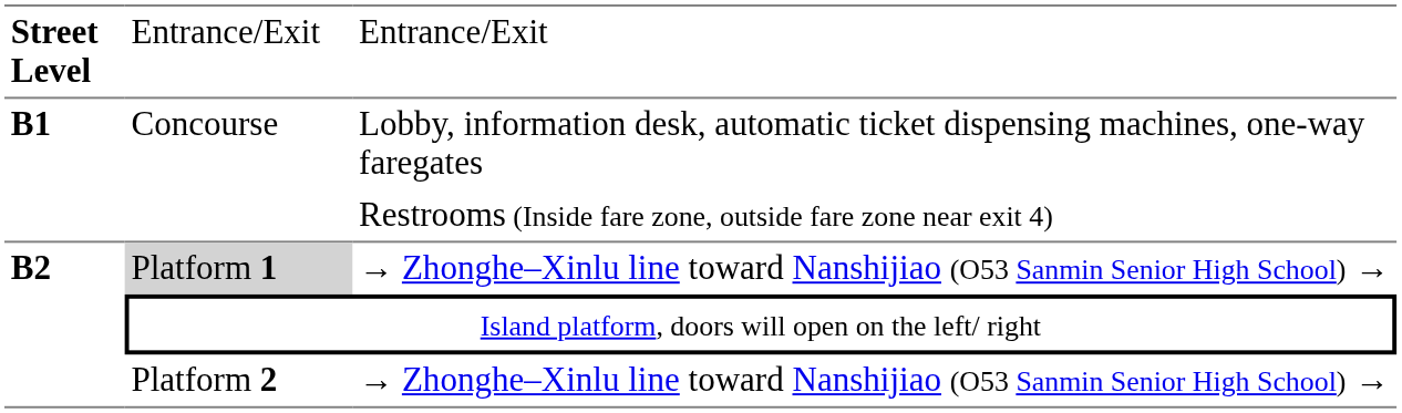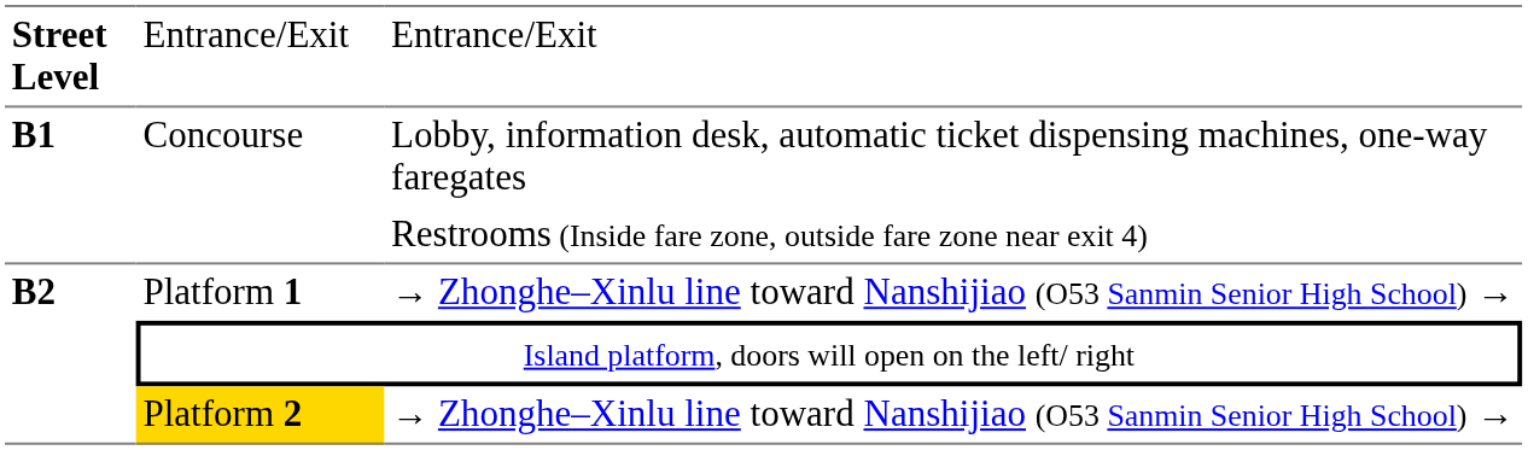Platform 1 | column 2: lightgrey background -> no background
Platform 2 | column 2: no background -> gold background
